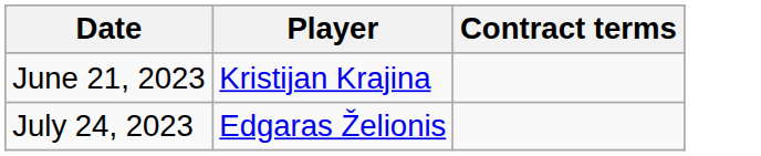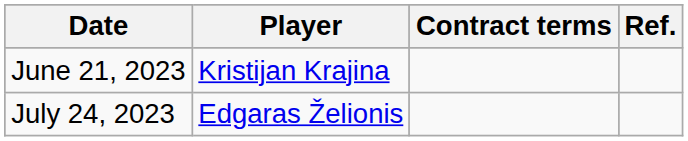+ column: Ref.
